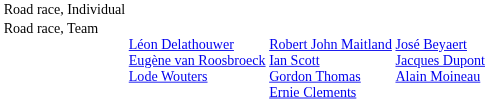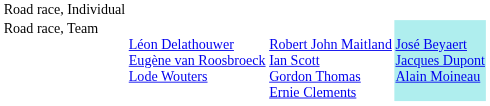Road race, Team | column 4: no background -> paleturquoise background
